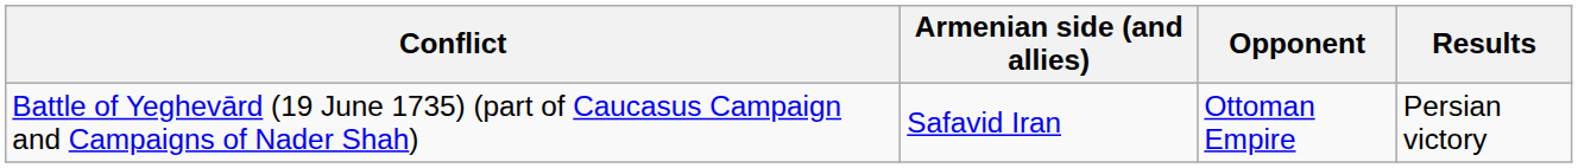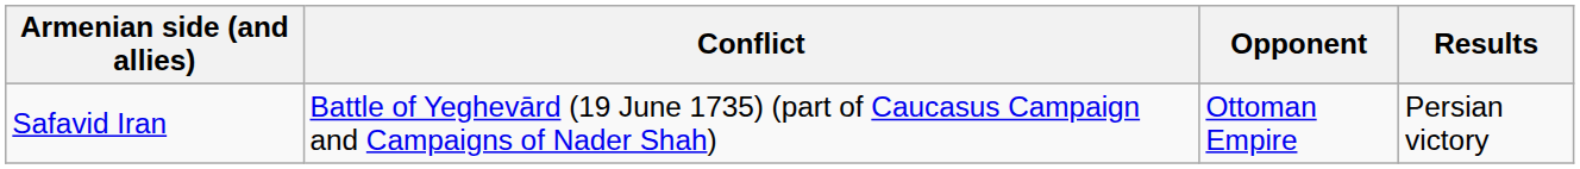columns swapped: Conflict <-> Armenian side (and allies)
